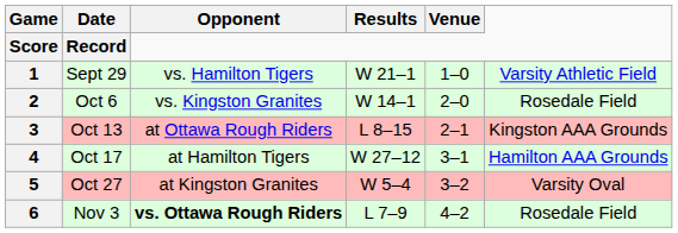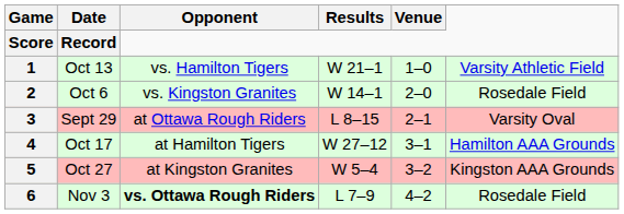1 | Date / Record: Sept 29 -> Oct 13
3 | Date / Record: Oct 13 -> Sept 29
3 | column 6: Kingston AAA Grounds -> Varsity Oval
5 | column 6: Varsity Oval -> Kingston AAA Grounds
